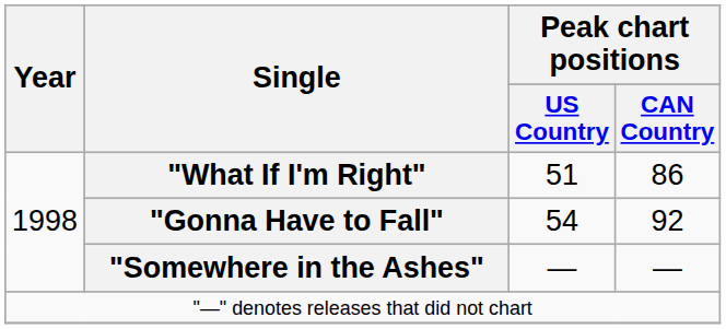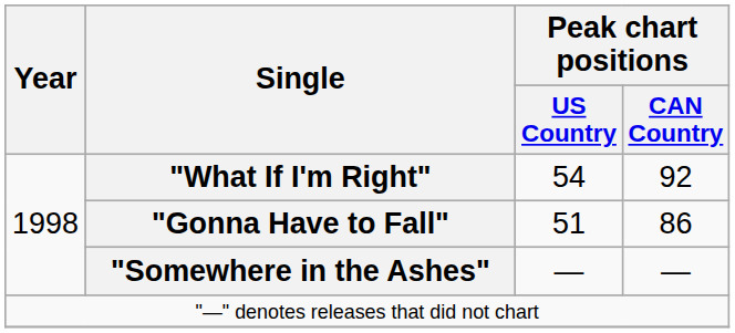"What If I'm Right" | Peak chart positions / US Country: 51 -> 54
"What If I'm Right" | Peak chart positions / CAN Country: 86 -> 92
"Gonna Have to Fall" | Peak chart positions / US Country: 54 -> 51
"Gonna Have to Fall" | Peak chart positions / CAN Country: 92 -> 86
